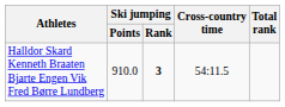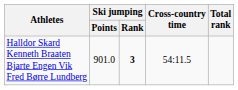row 3 | Ski jumping / Points: 910.0 -> 901.0
